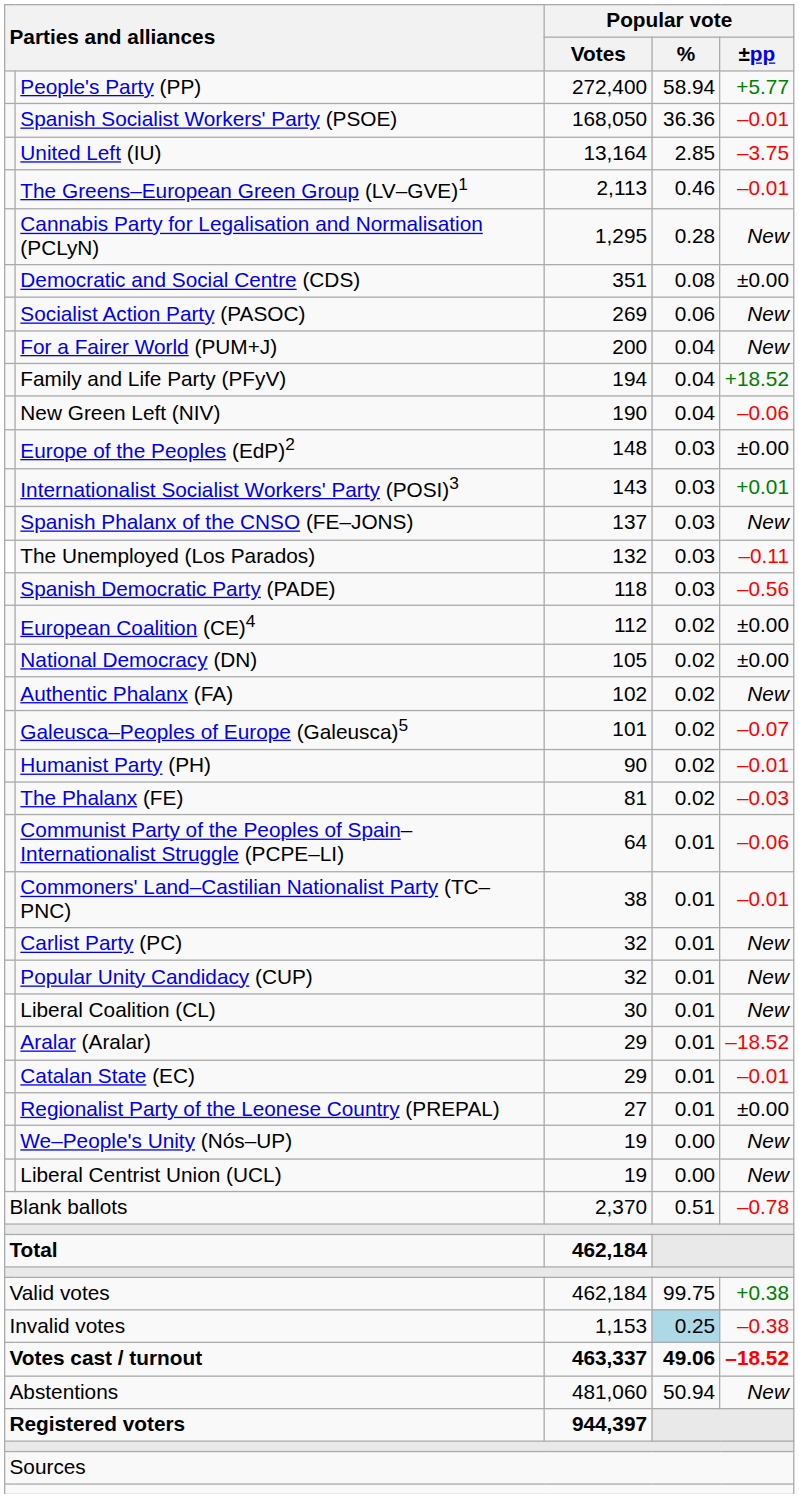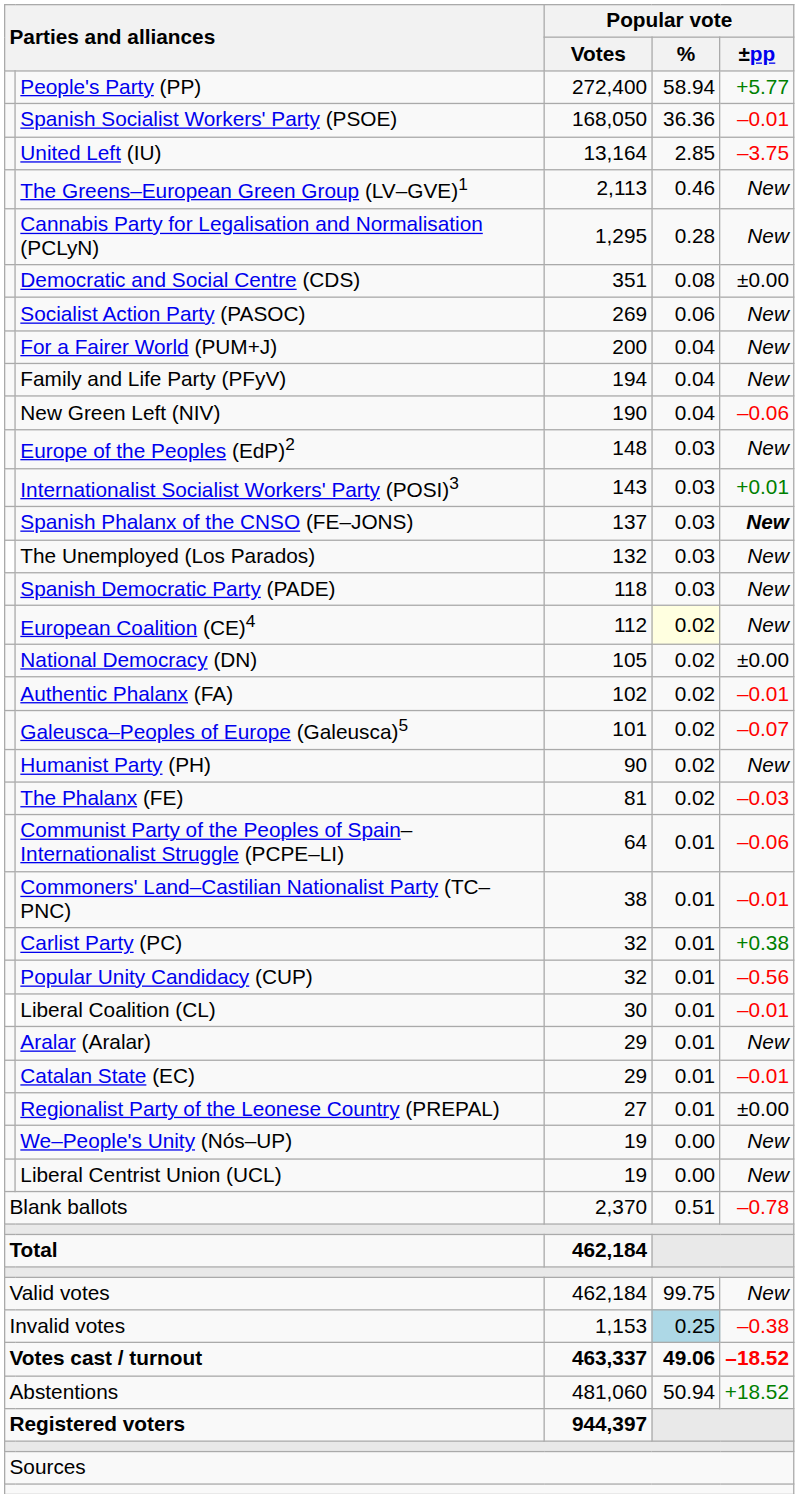The Greens–European Green Group (LV–GVE)1 | Popular vote / ±pp: –0.01 -> New
Family and Life Party (PFyV) | Popular vote / ±pp: +18.52 -> New
Europe of the Peoples (EdP)2 | Popular vote / ±pp: ±0.00 -> New
Spanish Phalanx of the CNSO (FE–JONS) | Popular vote / ±pp: normal -> bold
The Unemployed (Los Parados) | Popular vote / ±pp: –0.11 -> New
Spanish Democratic Party (PADE) | Popular vote / ±pp: –0.56 -> New
European Coalition (CE)4 | Popular vote / %: no background -> lightyellow background
European Coalition (CE)4 | Popular vote / ±pp: ±0.00 -> New
Authentic Phalanx (FA) | Popular vote / ±pp: New -> –0.01
Humanist Party (PH) | Popular vote / ±pp: –0.01 -> New
Carlist Party (PC) | Popular vote / ±pp: New -> +0.38
Popular Unity Candidacy (CUP) | Popular vote / ±pp: New -> –0.56
Liberal Coalition (CL) | Popular vote / ±pp: New -> –0.01
Aralar (Aralar) | Popular vote / ±pp: –18.52 -> New
Valid votes | Popular vote / ±pp: +0.38 -> New
Abstentions | Popular vote / ±pp: New -> +18.52
